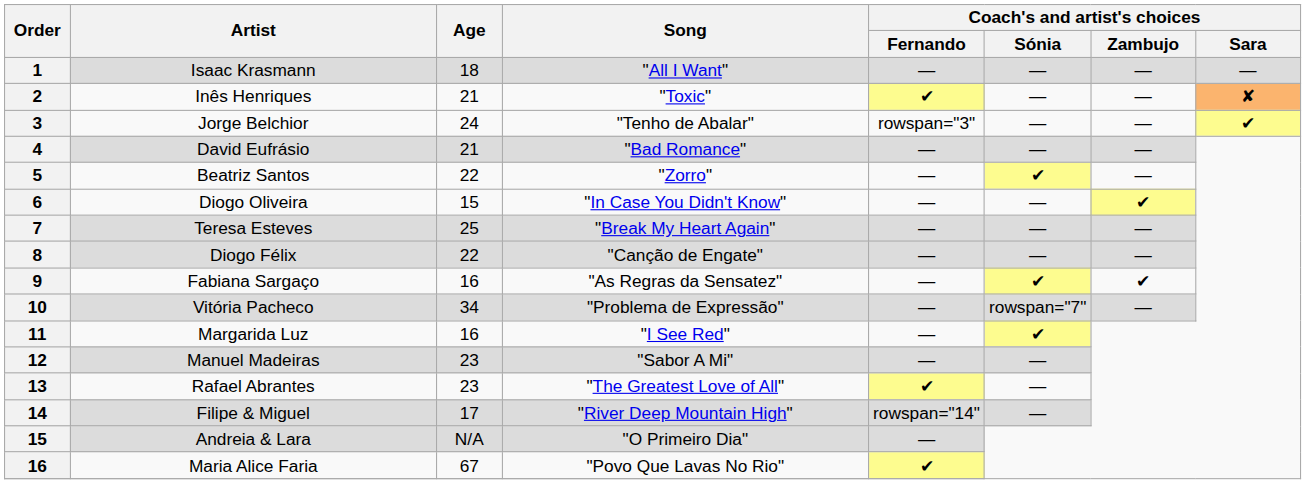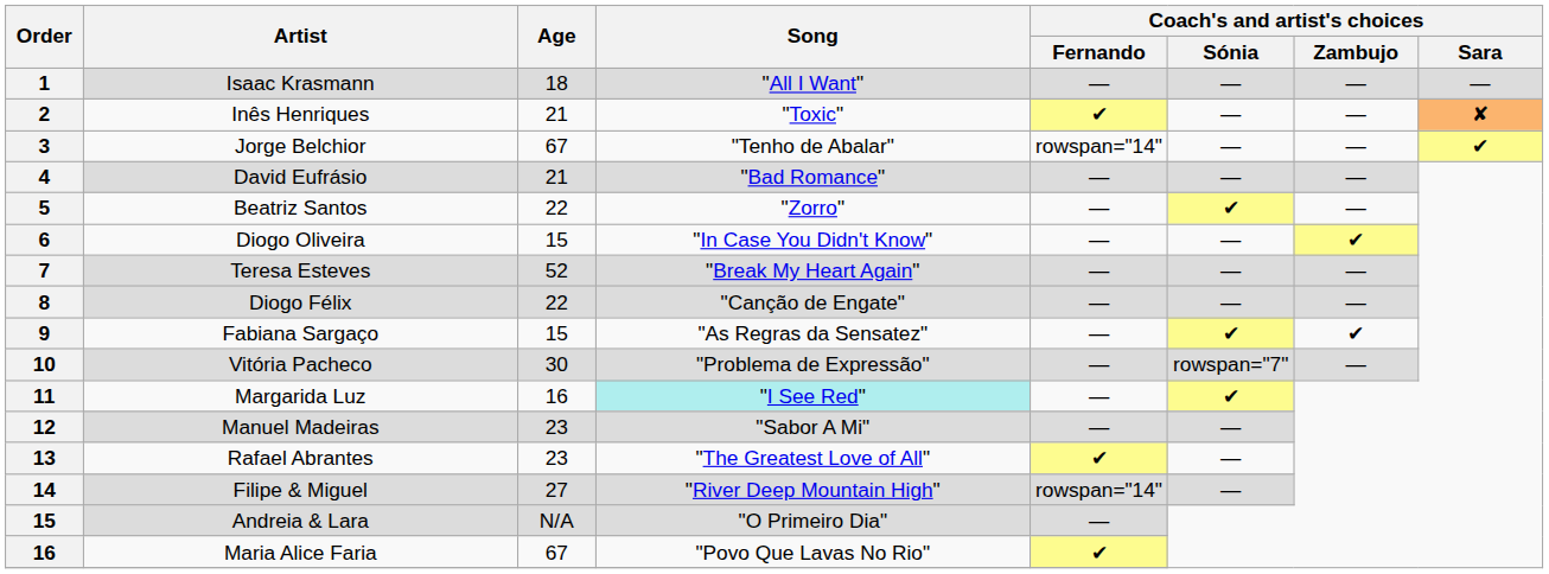Jorge Belchior | Age: 24 -> 67
Jorge Belchior | Coach's and artist's choices / Fernando: rowspan="3" -> rowspan="14"
Teresa Esteves | Age: 25 -> 52
Fabiana Sargaço | Age: 16 -> 15
Vitória Pacheco | Age: 34 -> 30
Margarida Luz | Song: no background -> paleturquoise background
Filipe & Miguel | Age: 17 -> 27
